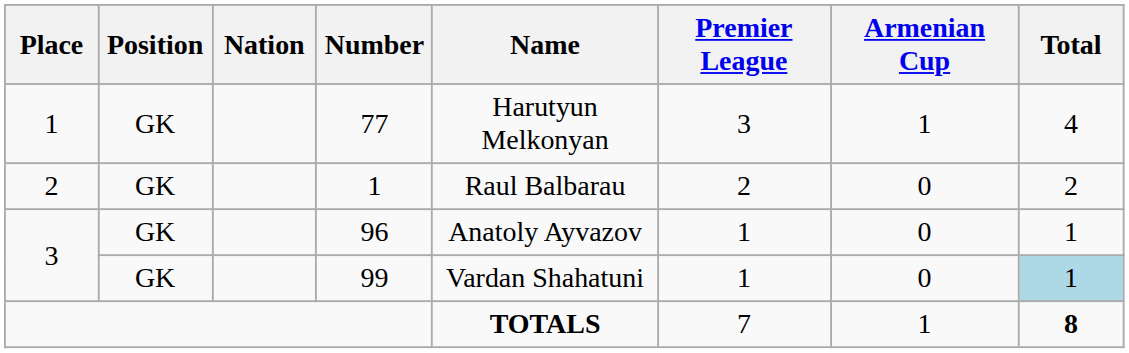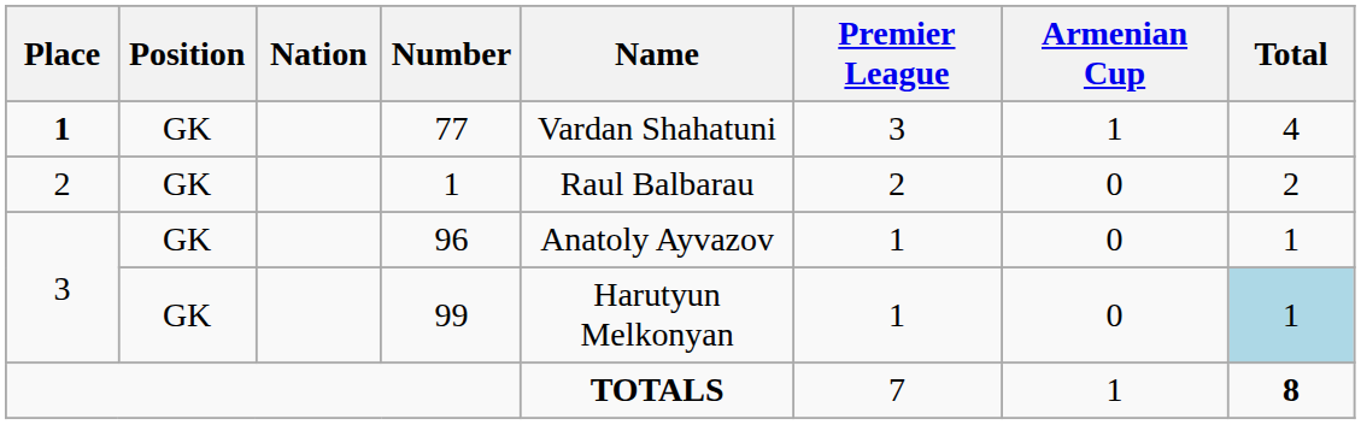77 | Place: normal -> bold
77 | Name: Harutyun Melkonyan -> Vardan Shahatuni
99 | Name: Vardan Shahatuni -> Harutyun Melkonyan
